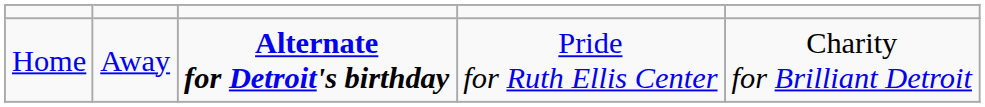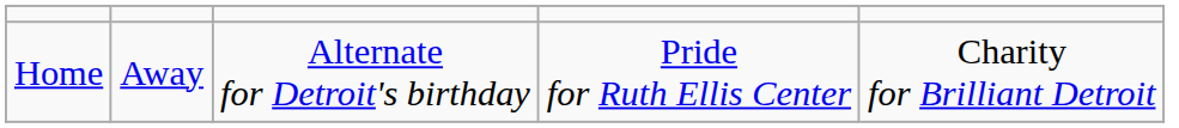Home | column 3: bold -> normal
